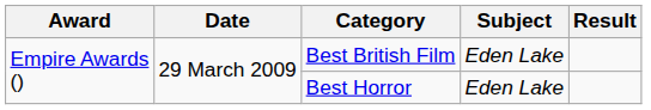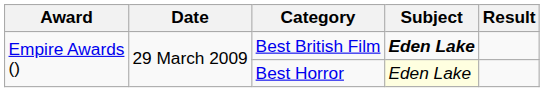Best British Film | Subject: normal -> bold
Best Horror | Subject: no background -> lightyellow background
